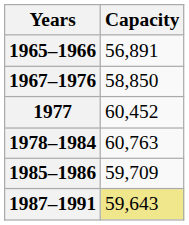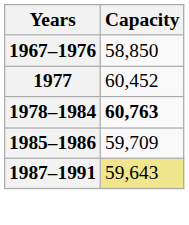- row: 1965–1966 | 56,891
1978–1984 | Capacity: normal -> bold
